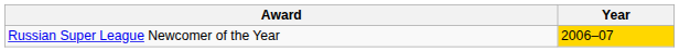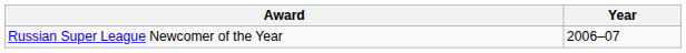Russian Super League Newcomer of the Year | Year: gold background -> no background
